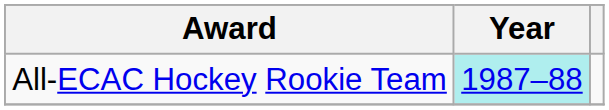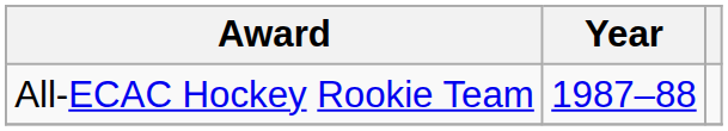row 2 | Year: paleturquoise background -> no background
